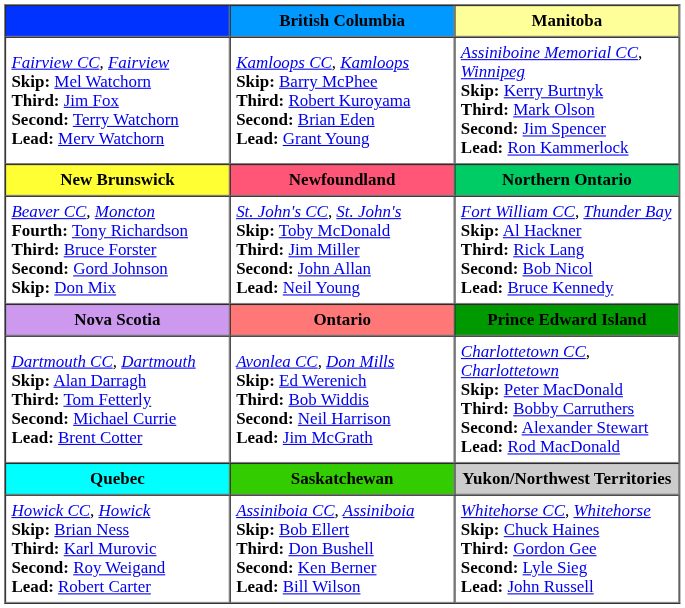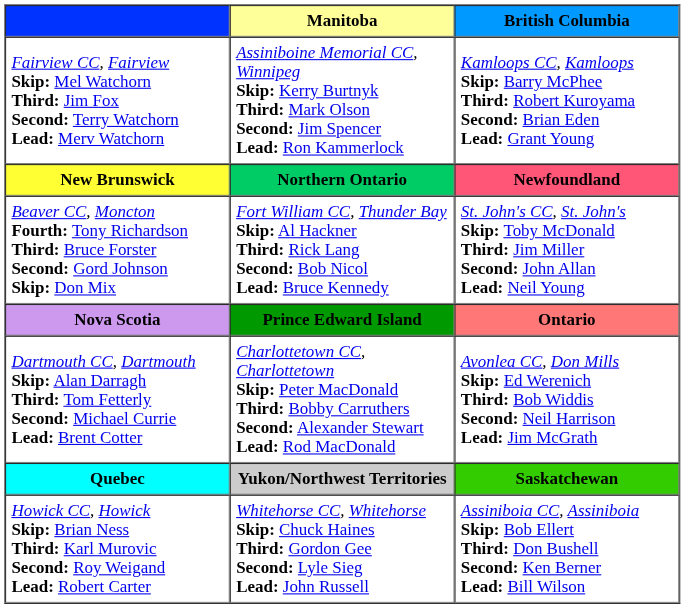columns swapped: British Columbia <-> Manitoba
